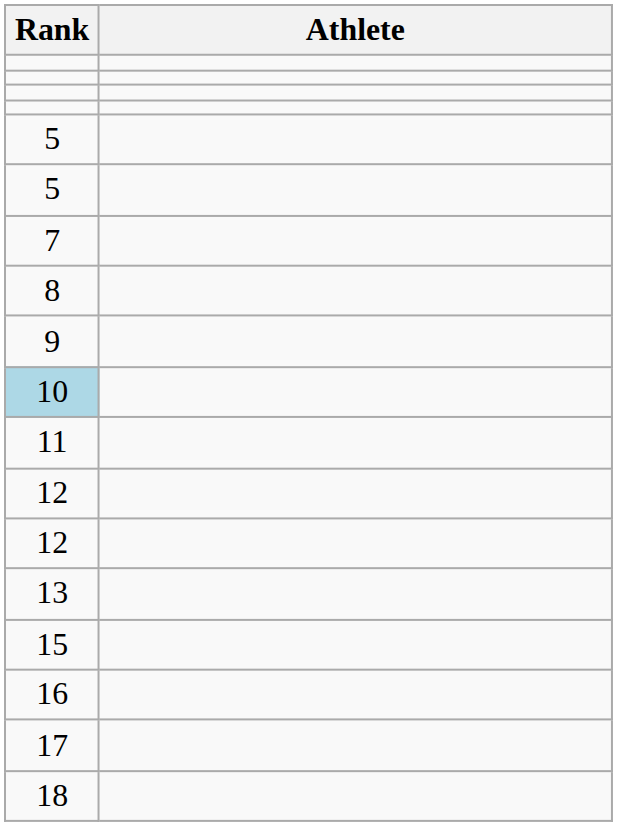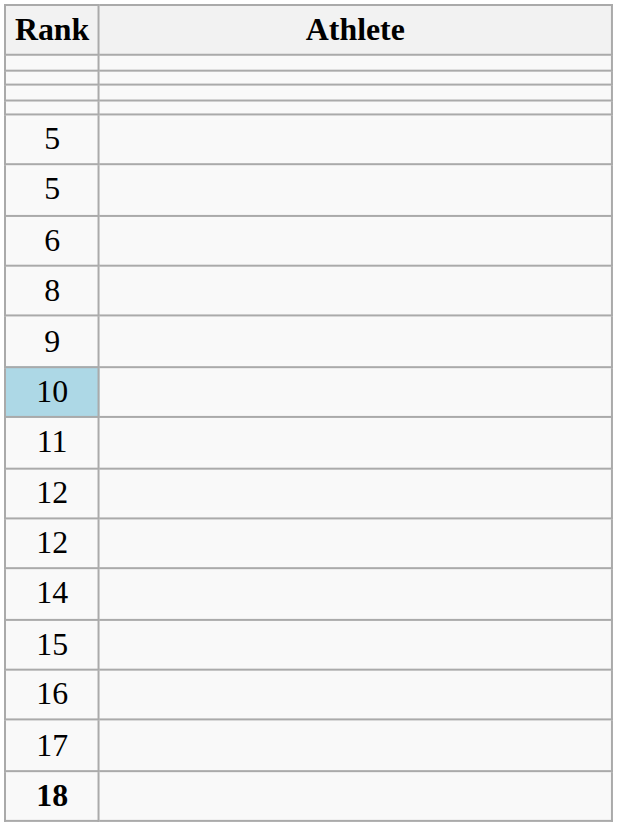row 8 | Rank: 7 -> 6
row 15 | Rank: 13 -> 14
row 19 | Rank: normal -> bold
